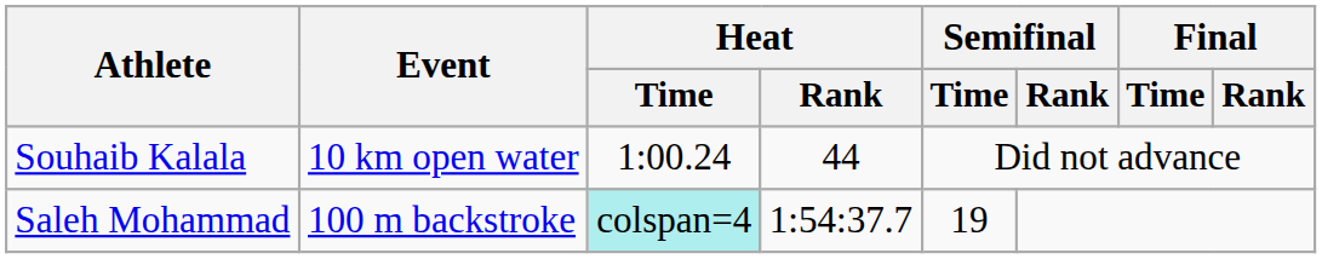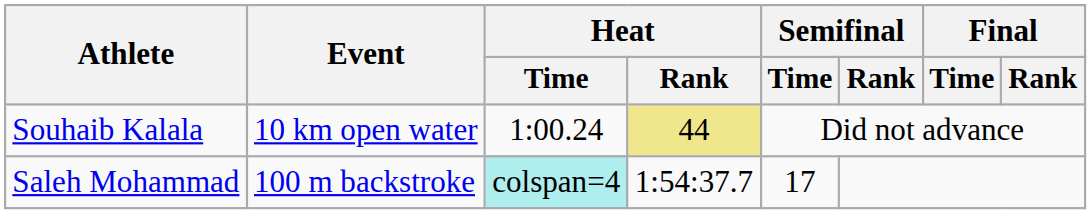Souhaib Kalala | Heat / Rank: no background -> khaki background
Saleh Mohammad | Semifinal / Time: 19 -> 17
